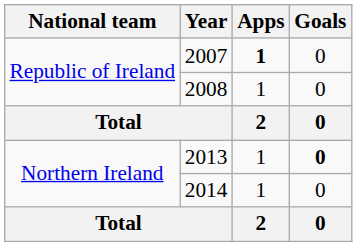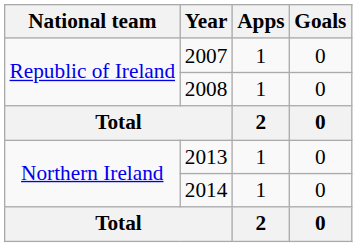2007 | Apps: bold -> normal
2013 | Goals: bold -> normal
